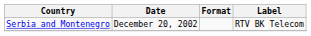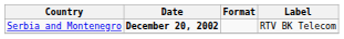Serbia and Montenegro | Date: normal -> bold
